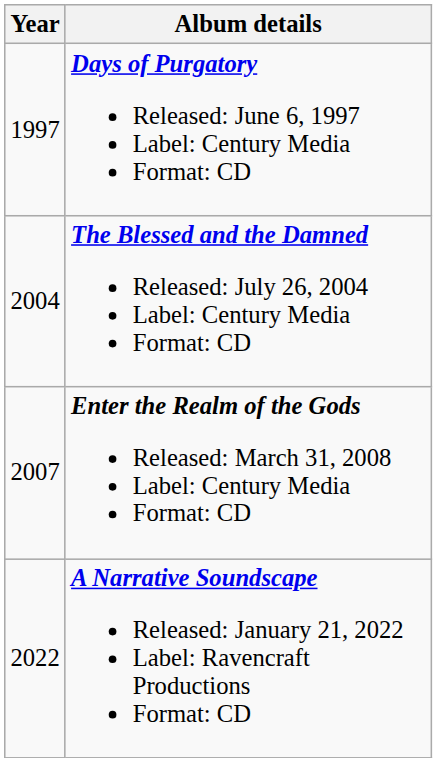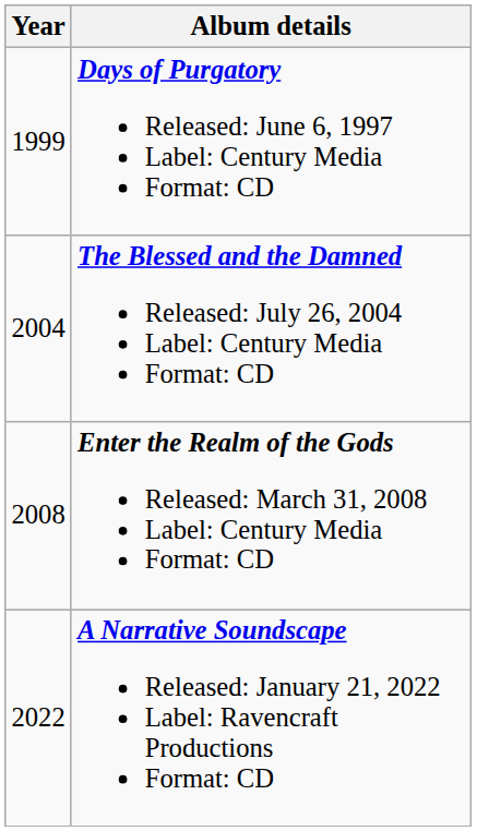row 2 | Year: 1997 -> 1999
row 4 | Year: 2007 -> 2008
